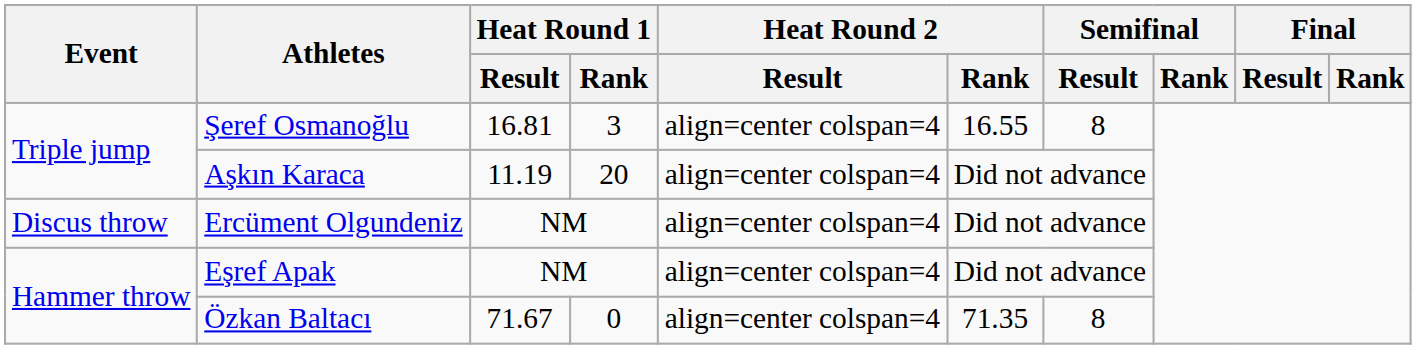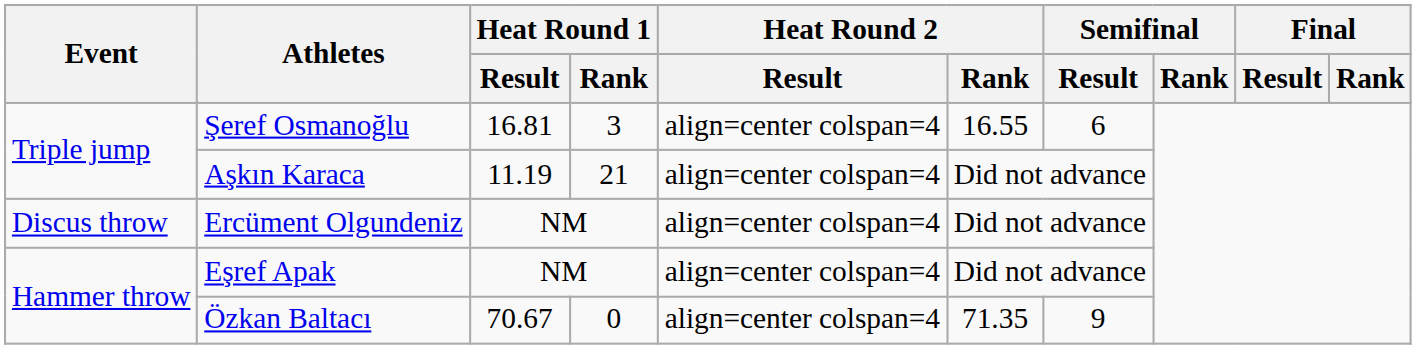Şeref Osmanoğlu | Semifinal / Result: 8 -> 6
Aşkın Karaca | Heat Round 1 / Rank: 20 -> 21
Özkan Baltacı | Heat Round 1 / Result: 71.67 -> 70.67
Özkan Baltacı | Semifinal / Result: 8 -> 9
